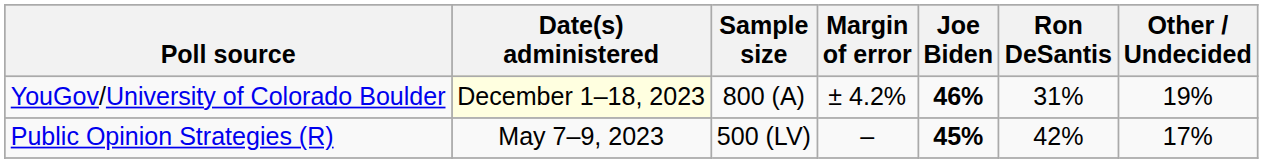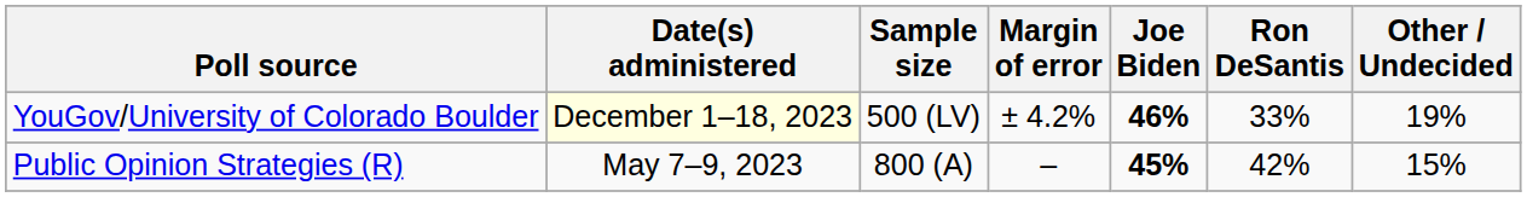YouGov/University of Colorado Boulder | Sample size: 800 (A) -> 500 (LV)
YouGov/University of Colorado Boulder | Ron DeSantis: 31% -> 33%
Public Opinion Strategies (R) | Sample size: 500 (LV) -> 800 (A)
Public Opinion Strategies (R) | Other / Undecided: 17% -> 15%
